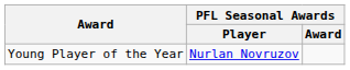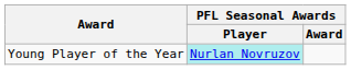Young Player of the Year | PFL Seasonal Awards / Player: no background -> paleturquoise background
